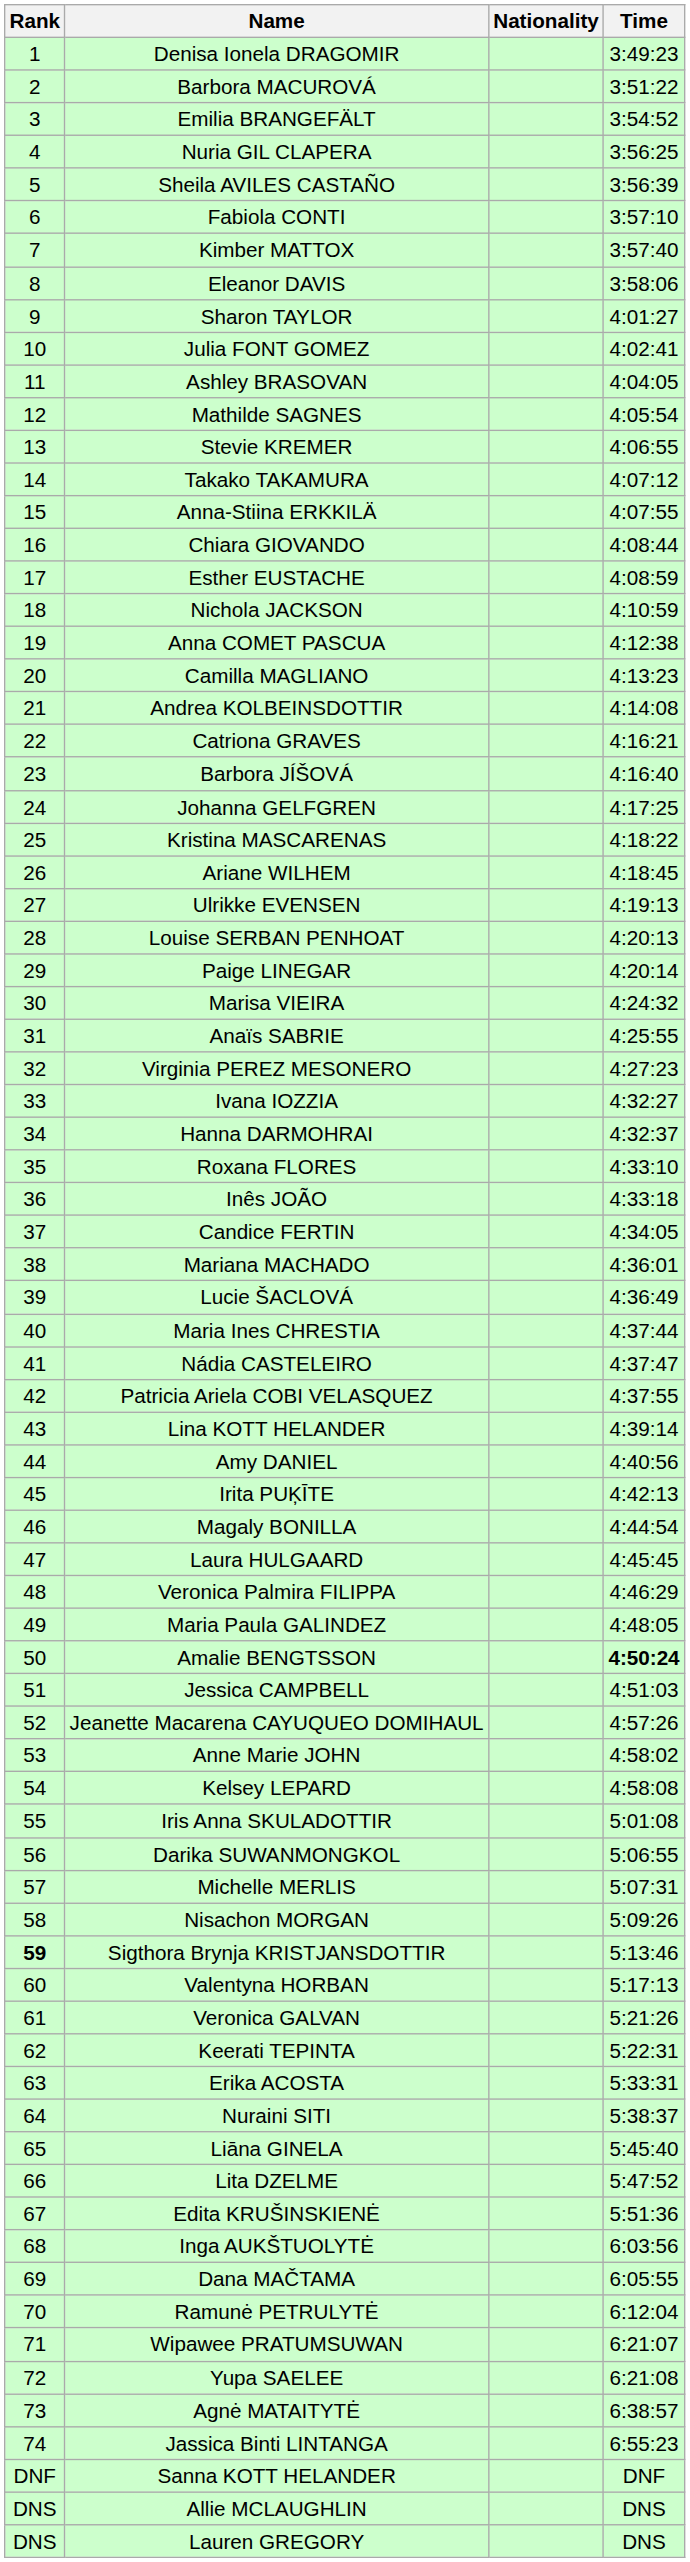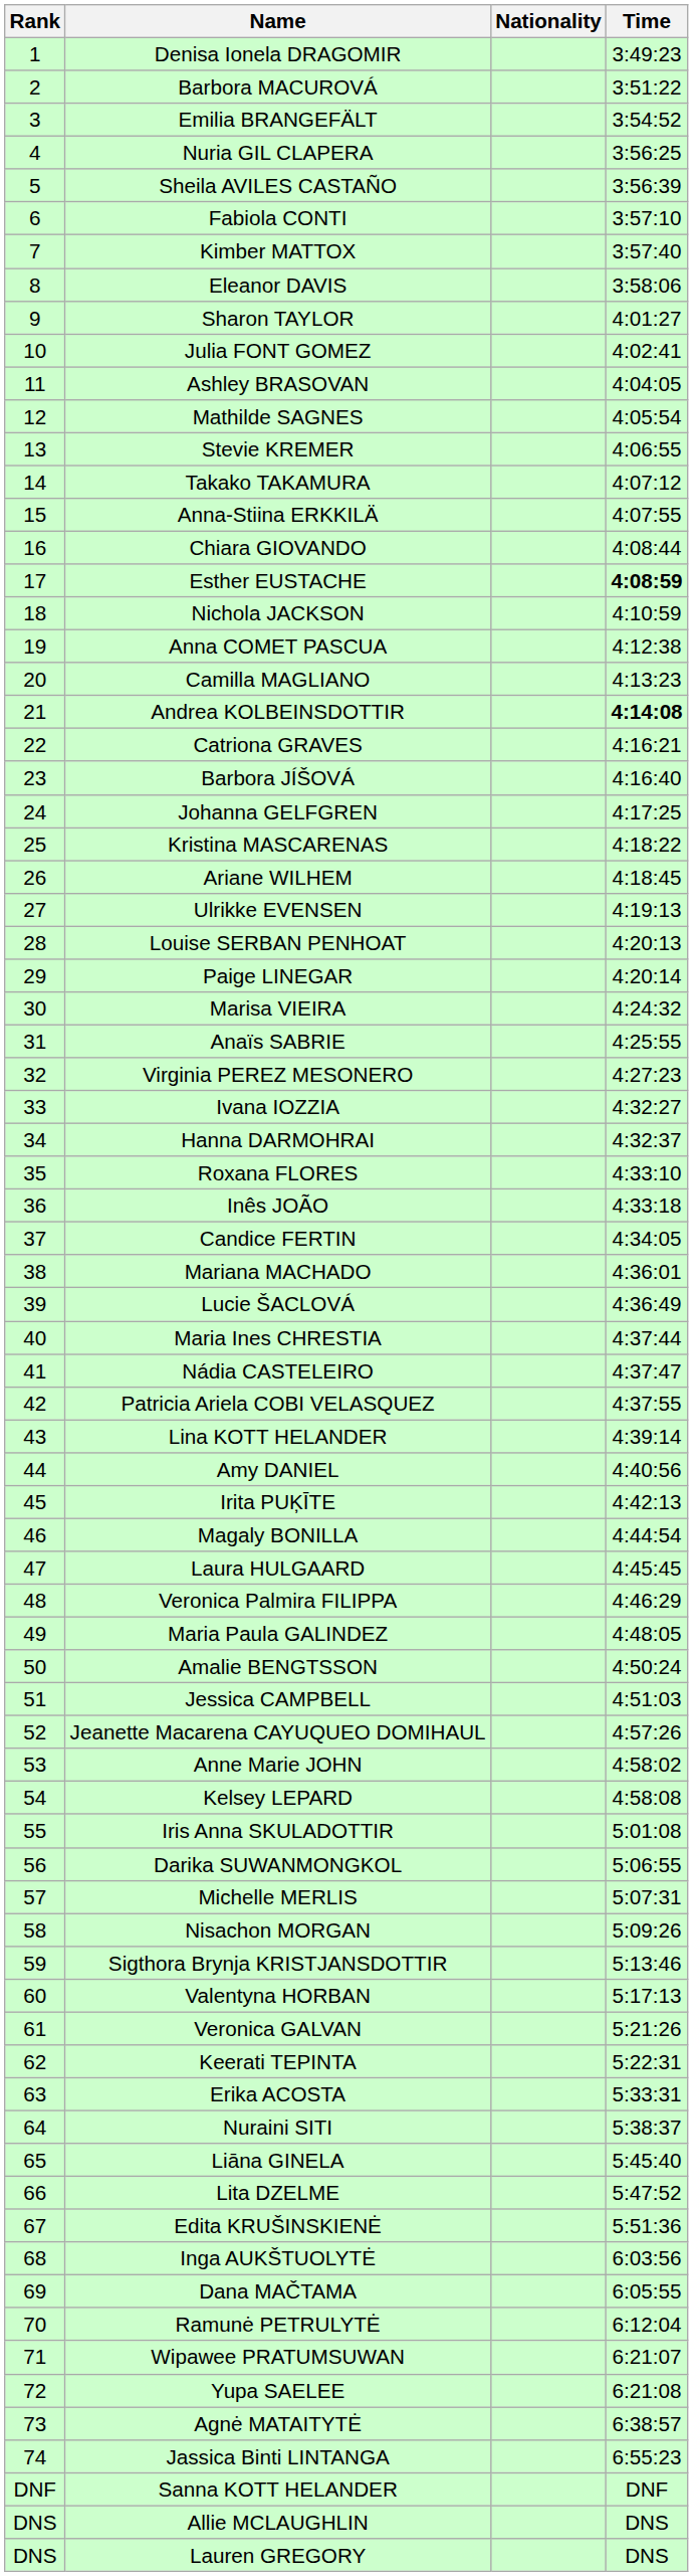Esther EUSTACHE | Time: normal -> bold
Andrea KOLBEINSDOTTIR | Time: normal -> bold
Amalie BENGTSSON | Time: bold -> normal
Sigthora Brynja KRISTJANSDOTTIR | Rank: bold -> normal
